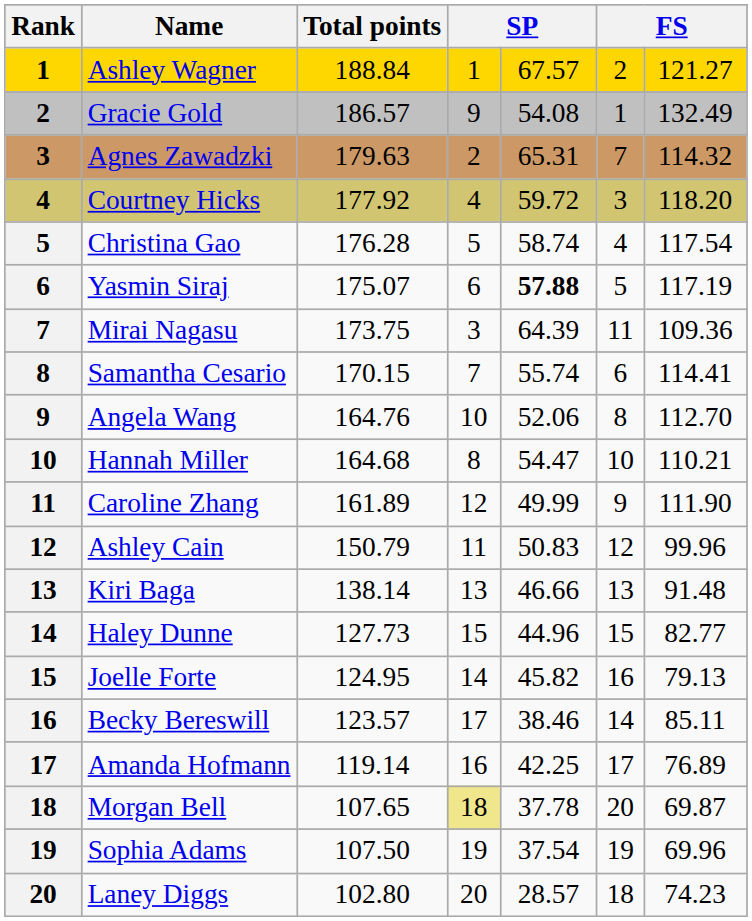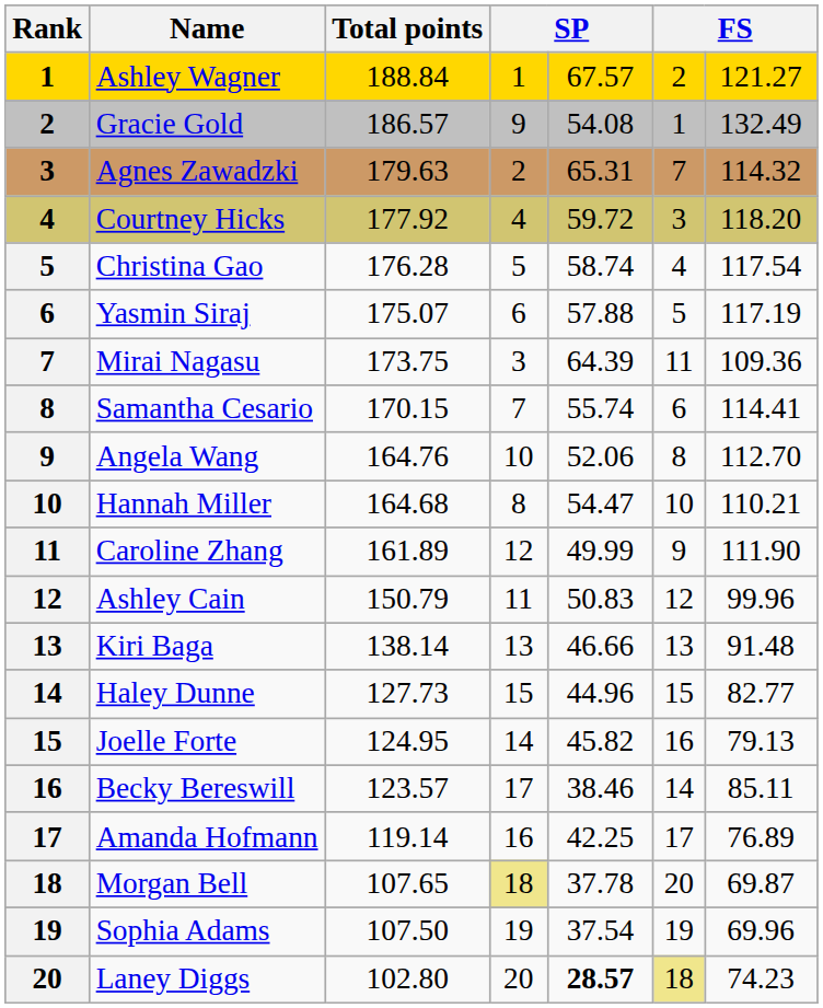Yasmin Siraj | column 5: bold -> normal
Laney Diggs | column 5: normal -> bold
Laney Diggs | column 6: no background -> khaki background
